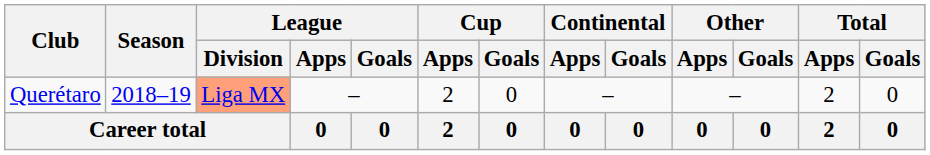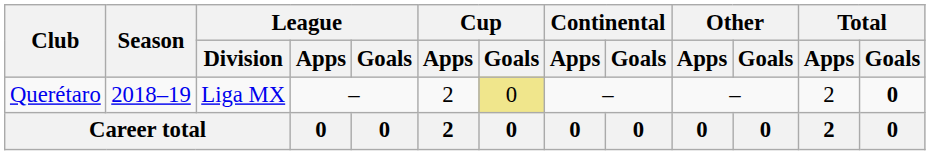Querétaro | League / Division: lightsalmon background -> no background
Querétaro | Cup / Goals: no background -> khaki background
Querétaro | Total / Goals: normal -> bold
